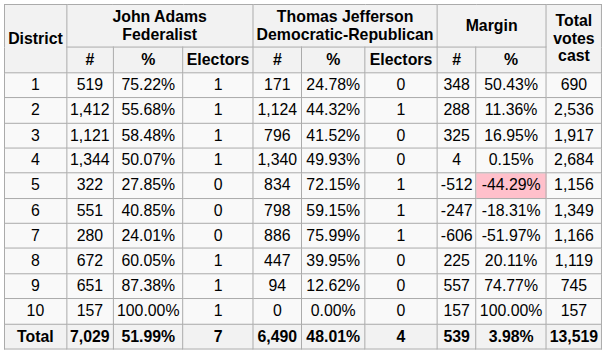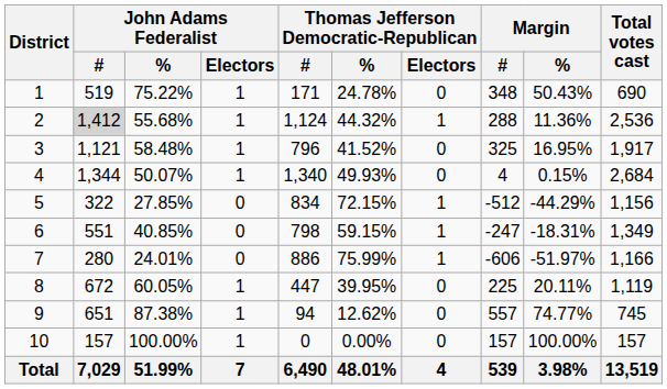2 | John Adams Federalist / #: no background -> lightgrey background
5 | Margin / %: pink background -> no background
